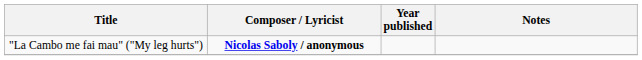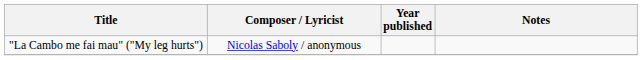"La Cambo me fai mau" ("My leg hurts") | Composer / Lyricist: bold -> normal
